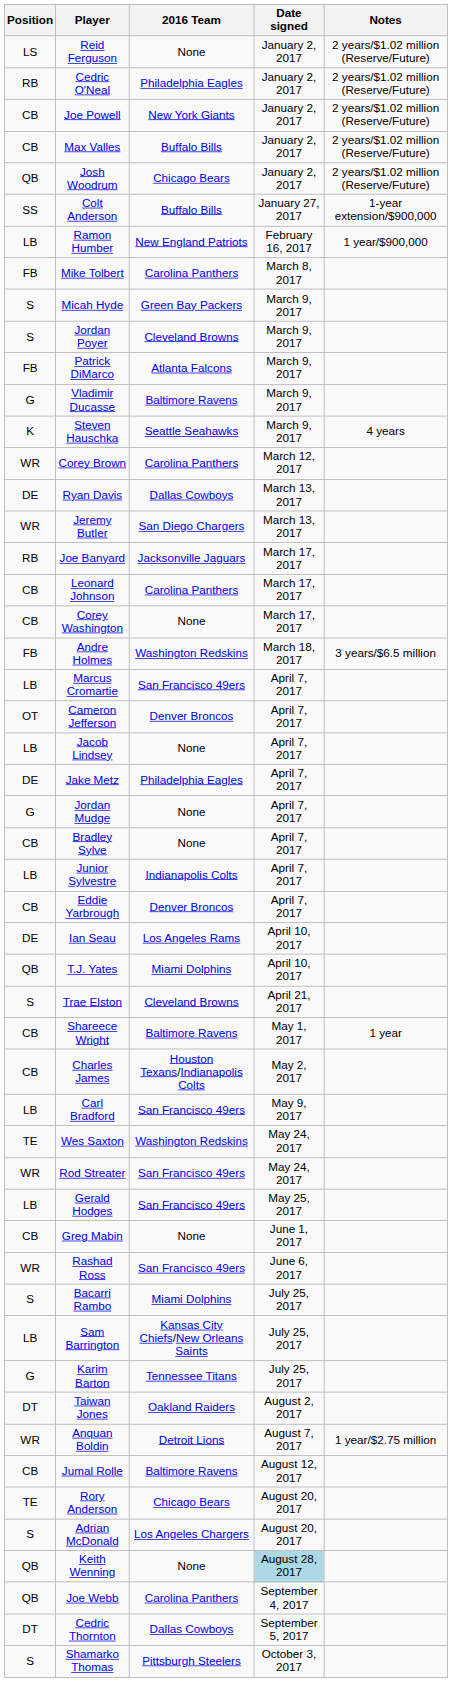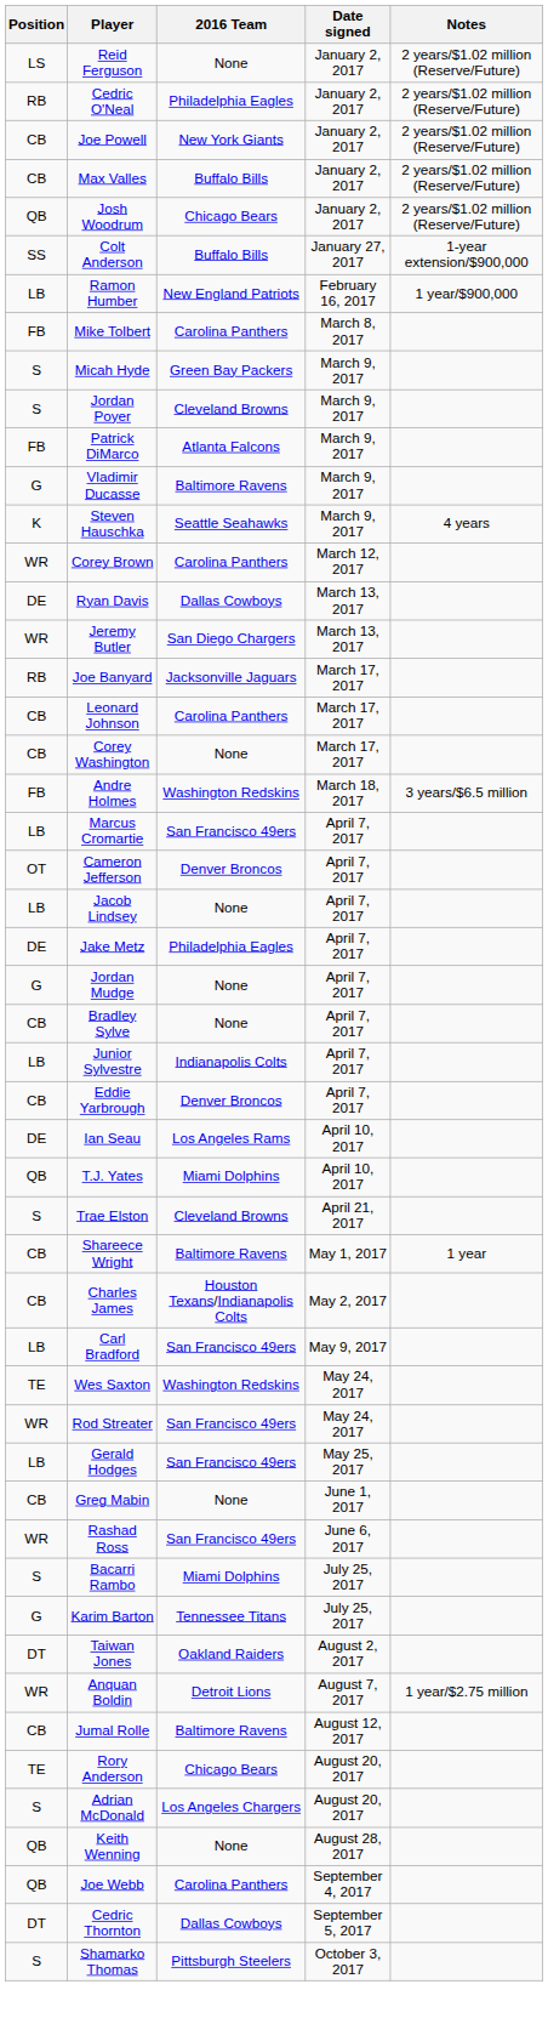- row: LB | Sam Barrington | Kansas City Chiefs/New Orleans Saints | July 25, 2017
Keith Wenning | Date signed: lightblue background -> no background
